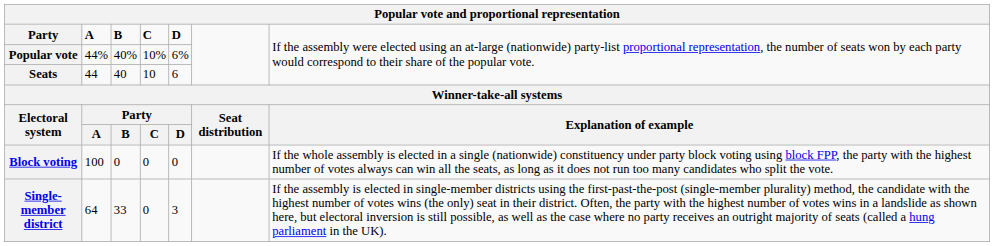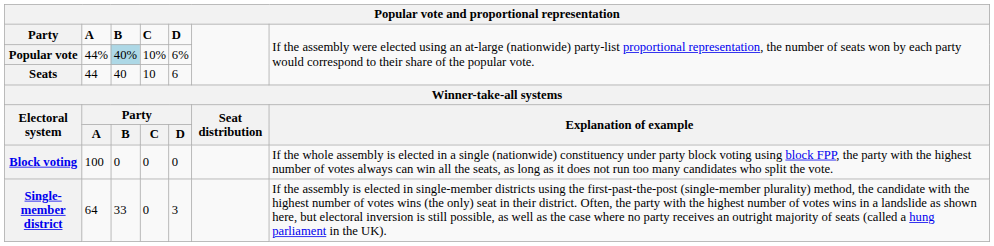Popular vote | column 3: no background -> lightblue background
